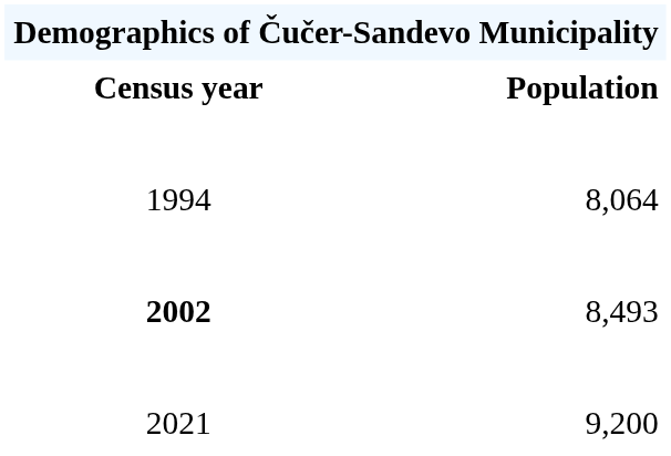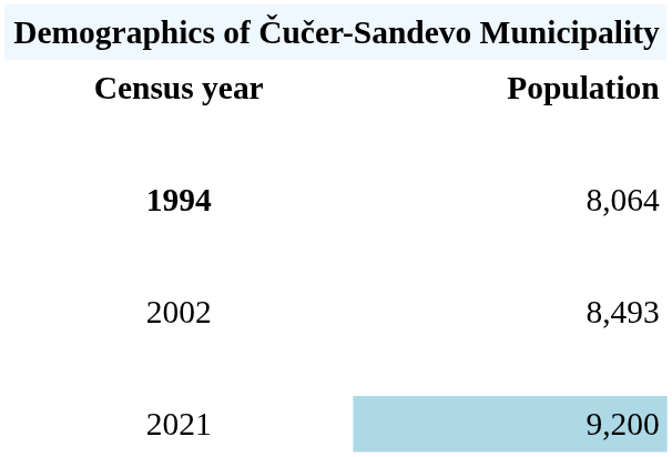1994 | Demographics of Čučer-Sandevo Municipality / Census year: normal -> bold
2002 | Demographics of Čučer-Sandevo Municipality / Census year: bold -> normal
2021 | Demographics of Čučer-Sandevo Municipality / Population: no background -> lightblue background
